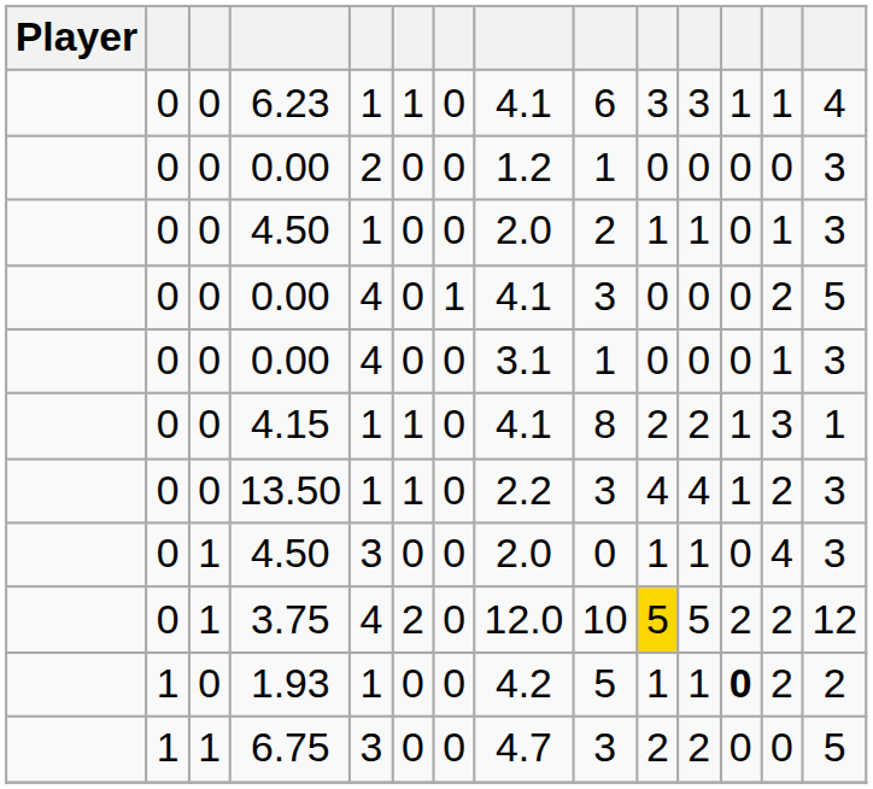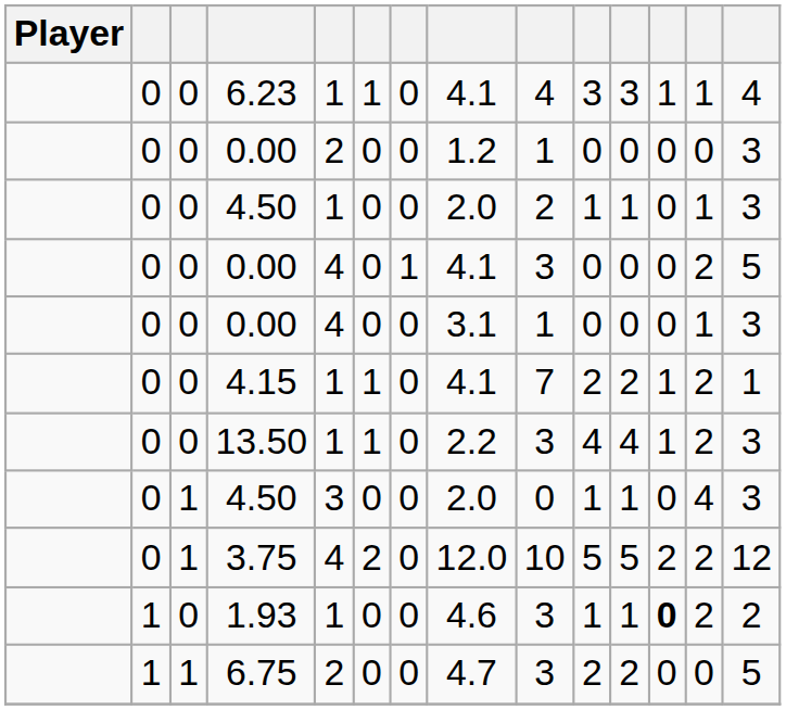6.23 | column 9: 6 -> 4
4.15 | column 9: 8 -> 7
4.15 | column 13: 3 -> 2
3.75 | column 10: gold background -> no background
1.93 | column 8: 4.2 -> 4.6
1.93 | column 9: 5 -> 3
6.75 | column 5: 3 -> 2
